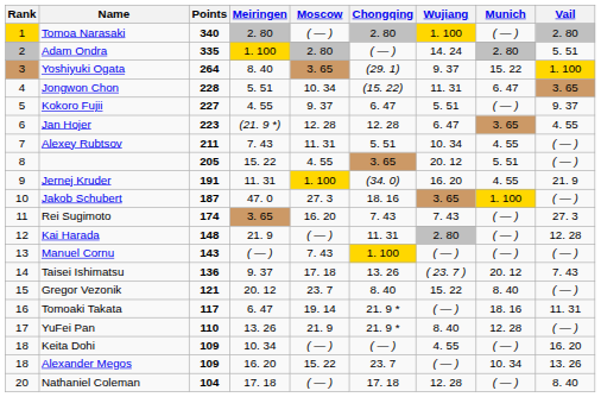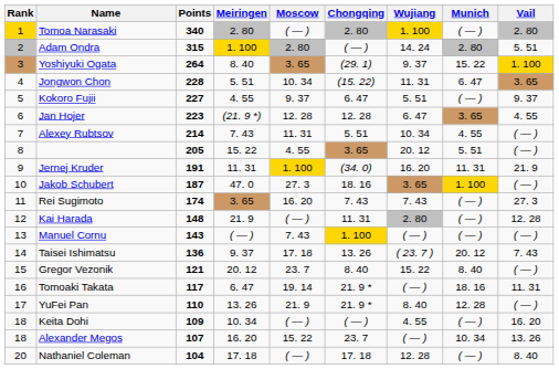Adam Ondra | Points: 335 -> 315
Alexey Rubtsov | Points: 211 -> 214
Jernej Kruder | Munich: 4. 55 -> 11. 31
Alexander Megos | Points: 109 -> 107
